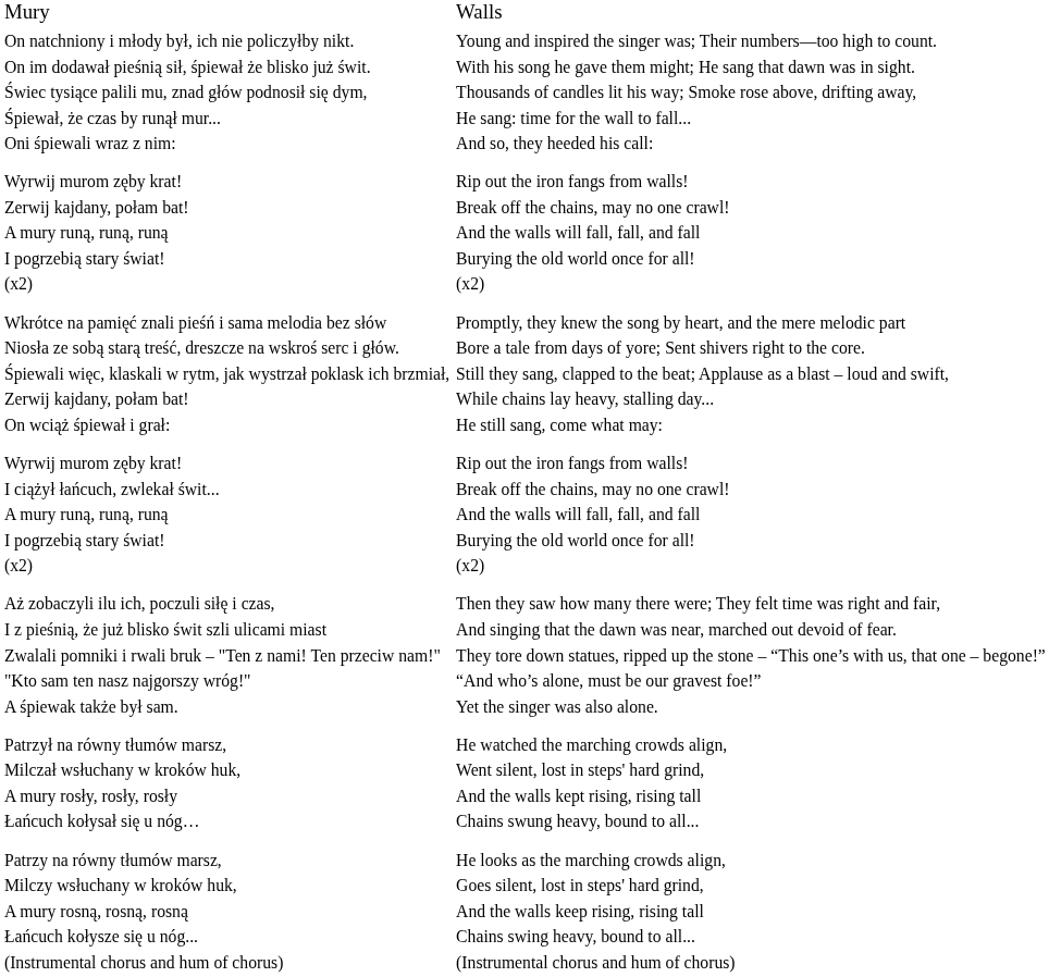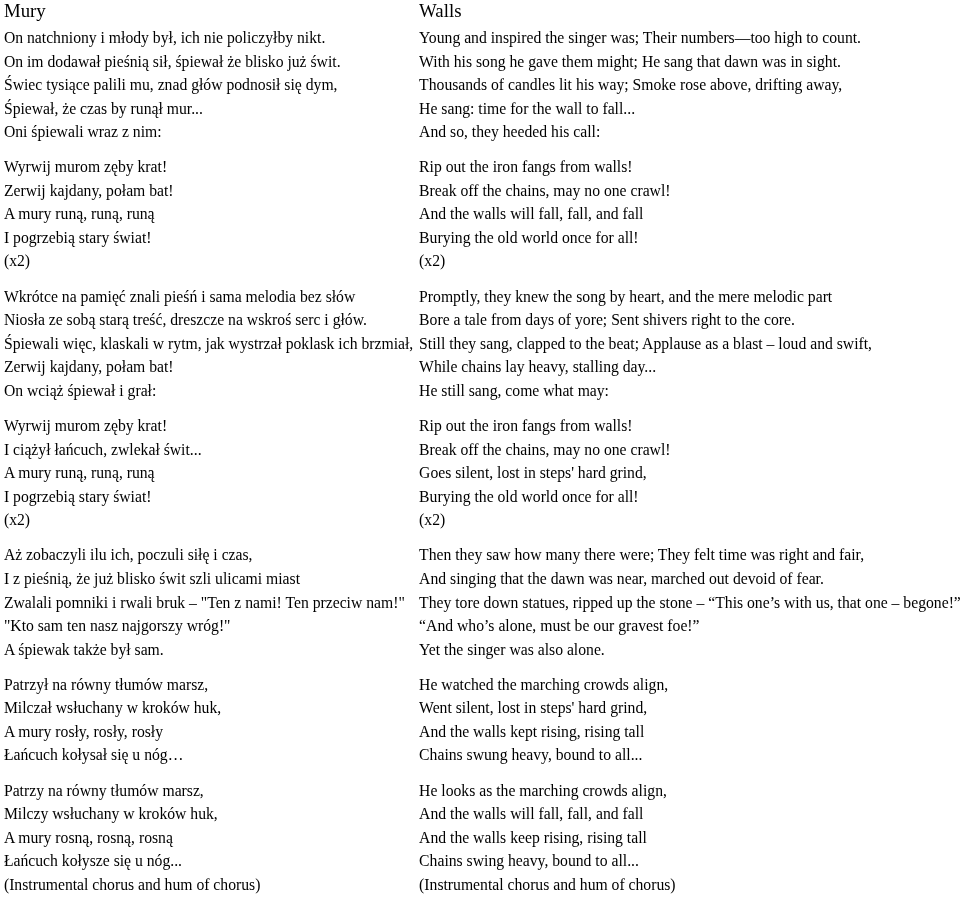row 19 | column 2: And the walls will fall, fall, and fall -> Goes silent, lost in steps' hard grind,
row 32 | column 2: Goes silent, lost in steps' hard grind, -> And the walls will fall, fall, and fall
